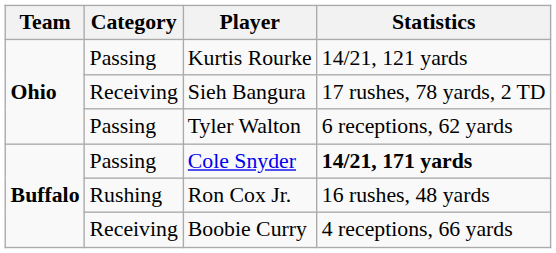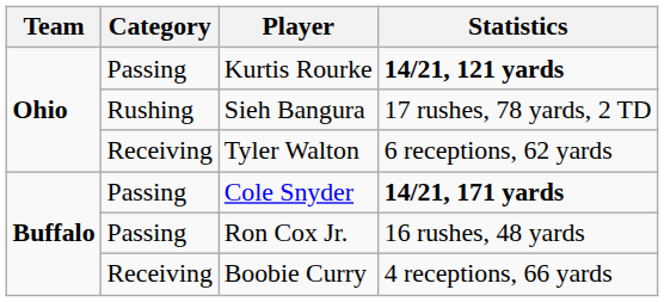Kurtis Rourke | Statistics: normal -> bold
Sieh Bangura | Category: Receiving -> Rushing
Tyler Walton | Category: Passing -> Receiving
Ron Cox Jr. | Category: Rushing -> Passing
